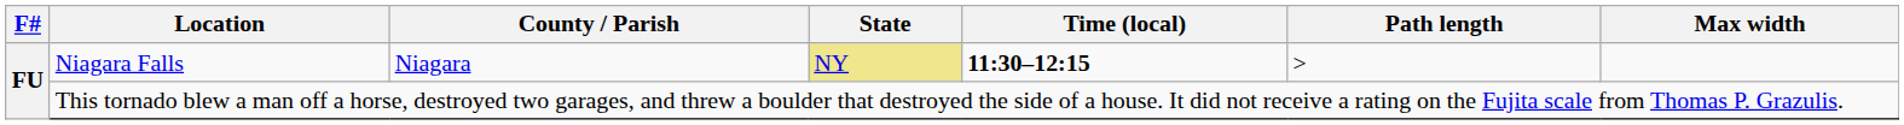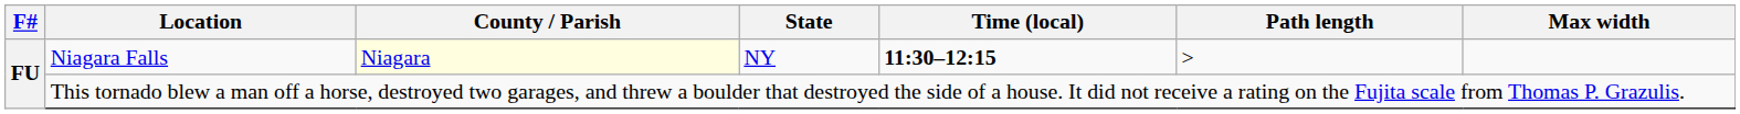Niagara Falls | County / Parish: no background -> lightyellow background
Niagara Falls | State: khaki background -> no background
